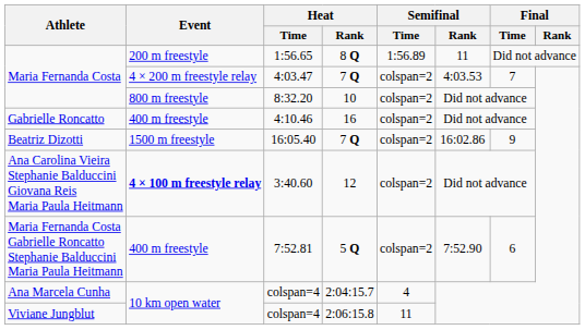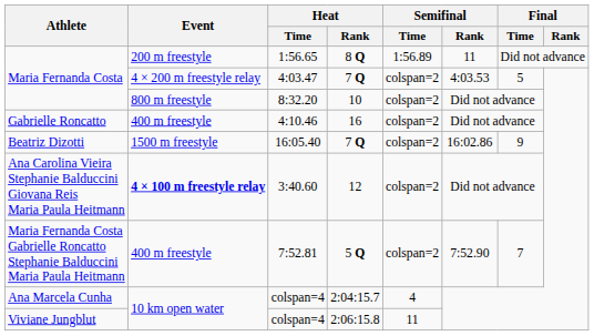4:03.47 | Final / Time: 7 -> 5
7:52.81 | Final / Time: 6 -> 7
